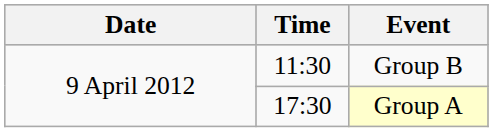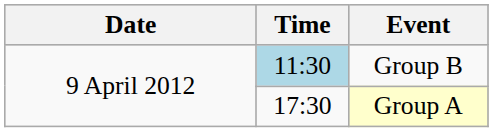Group B | Time: no background -> lightblue background
